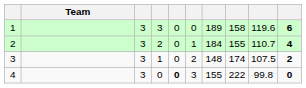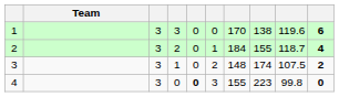row 2 | column 7: 189 -> 170
row 2 | column 8: 158 -> 138
row 3 | column 9: 110.7 -> 118.7
row 5 | column 8: 222 -> 223
